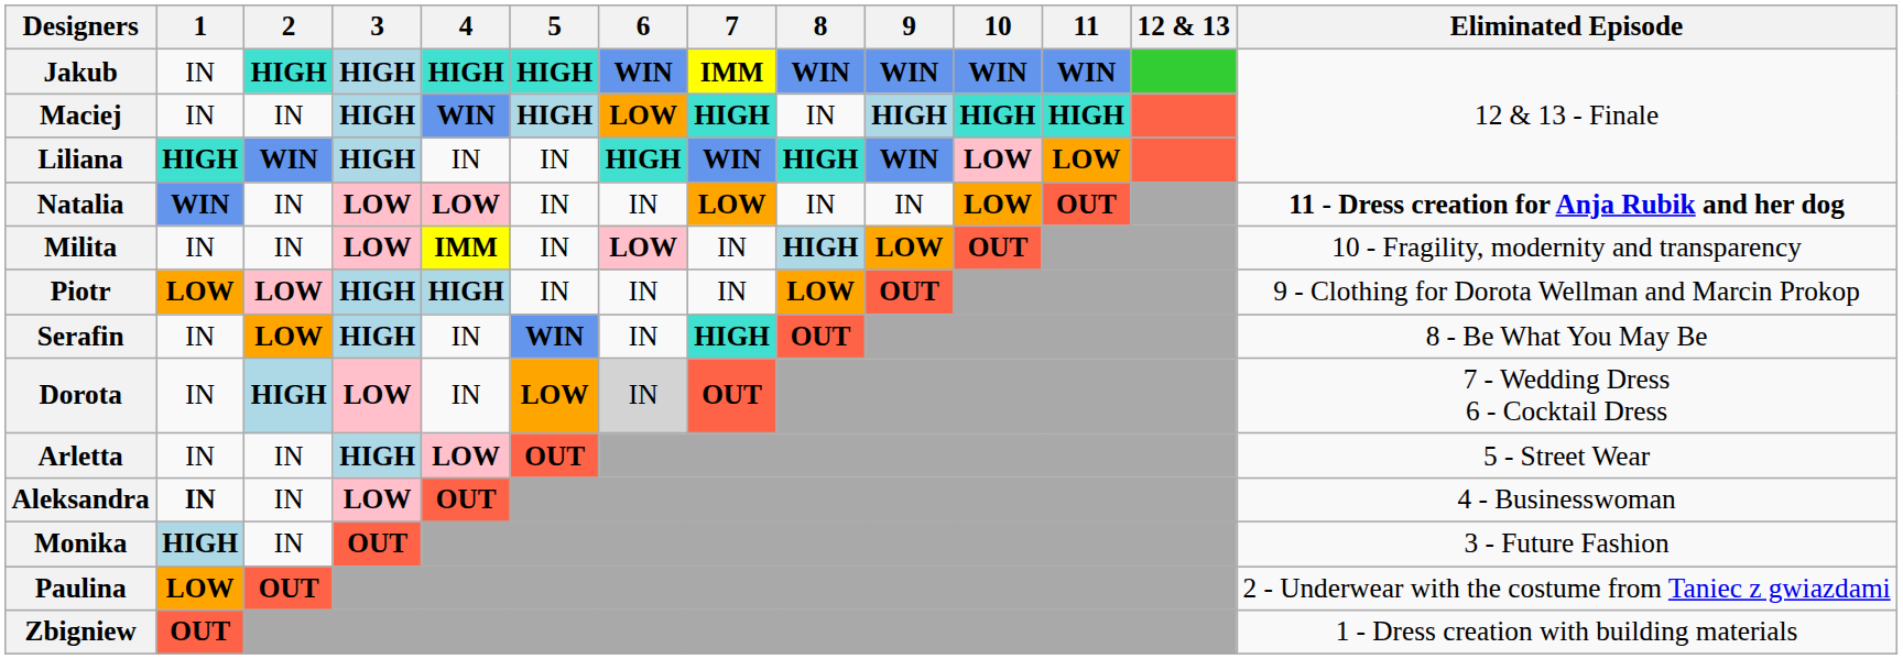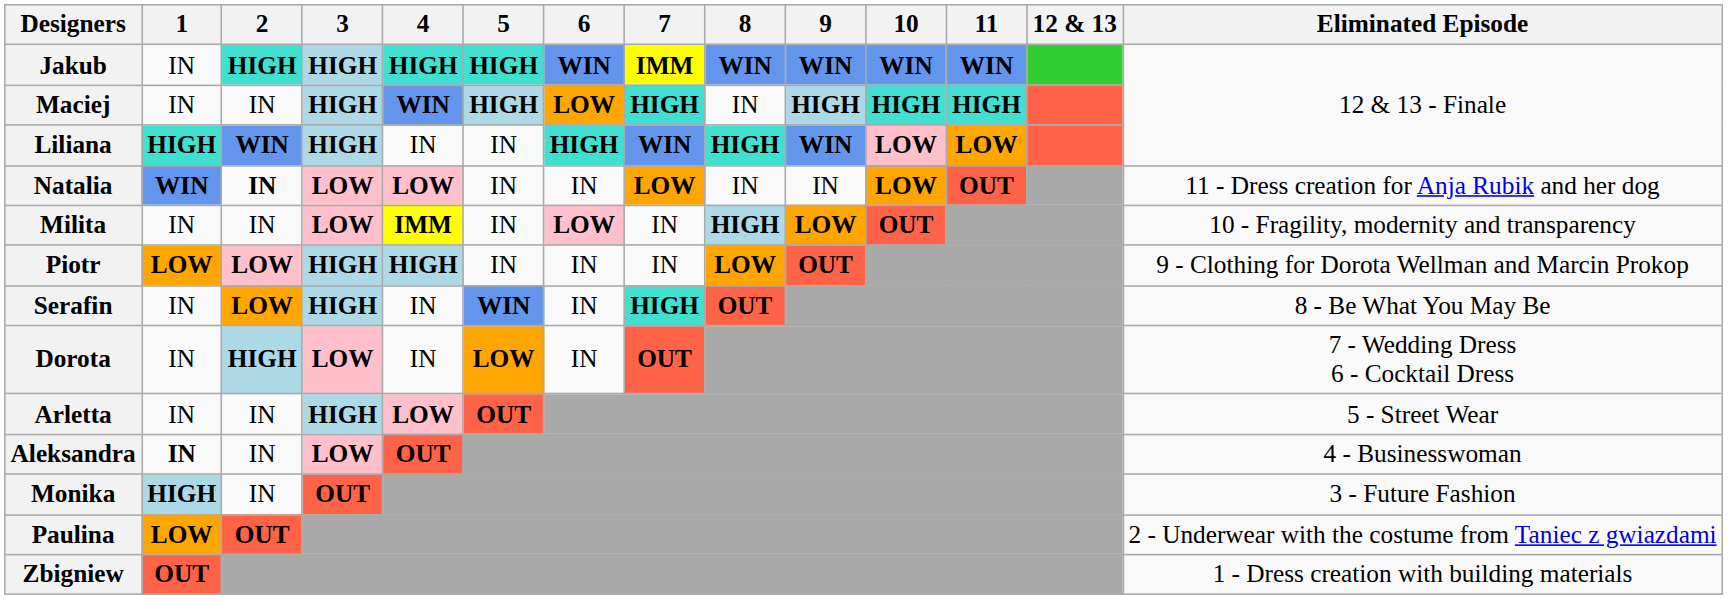Natalia | 2: normal -> bold
Natalia | Eliminated Episode: bold -> normal
Dorota | 6: lightgrey background -> no background
